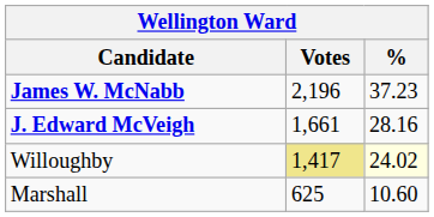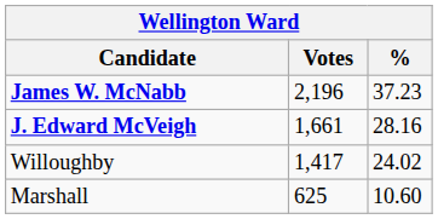Willoughby | Votes: khaki background -> no background
Willoughby | %: lightyellow background -> no background
